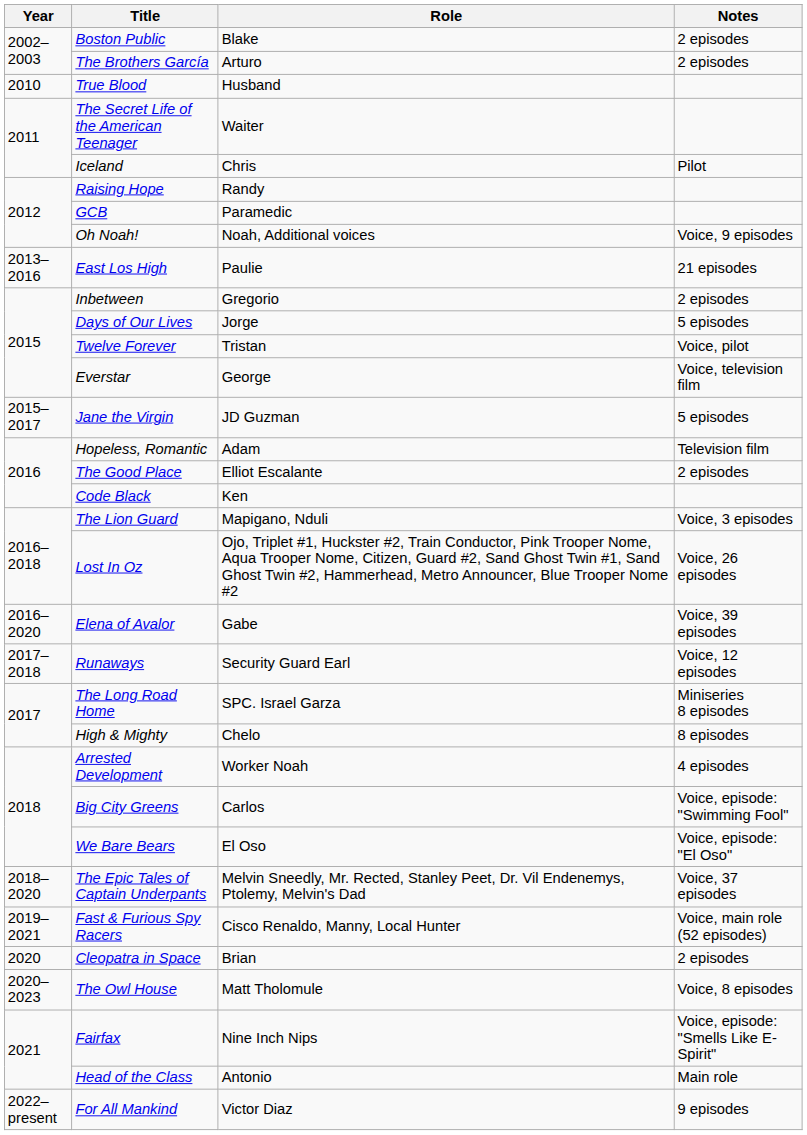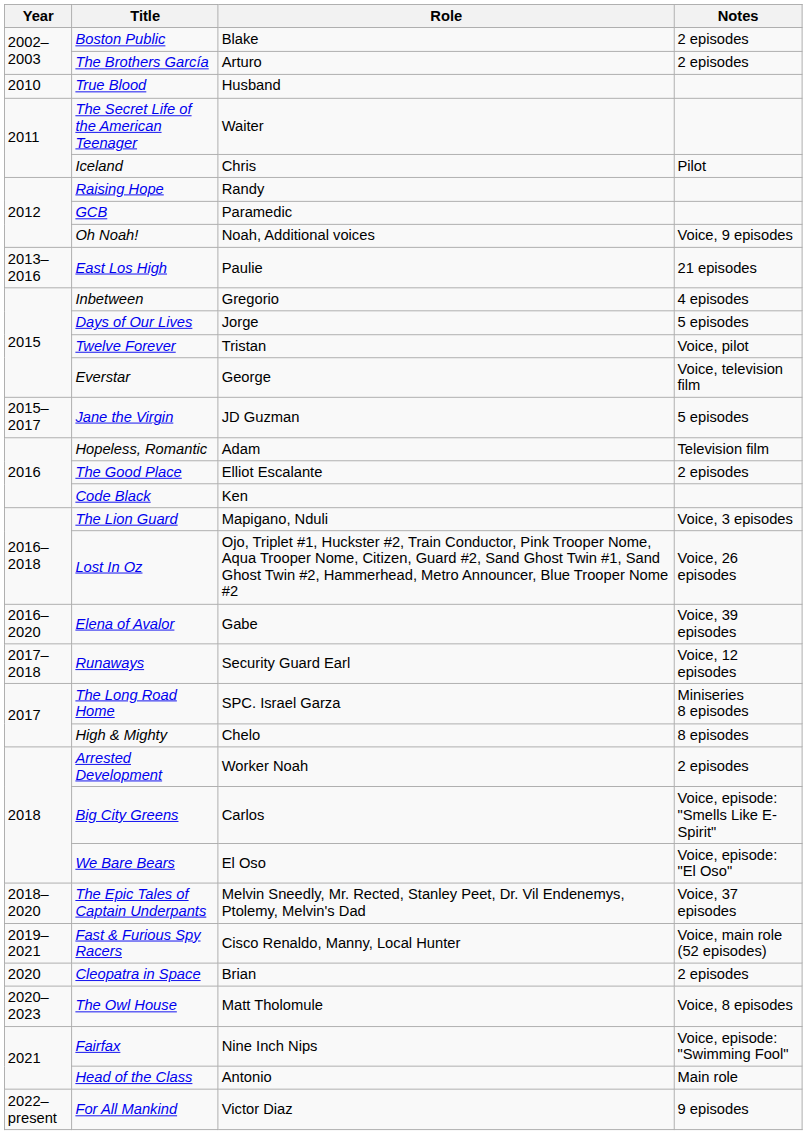Inbetween | Notes: 2 episodes -> 4 episodes
Arrested Development | Notes: 4 episodes -> 2 episodes
Big City Greens | Notes: Voice, episode: "Swimming Fool" -> Voice, episode: "Smells Like E-Spirit"
Fairfax | Notes: Voice, episode: "Smells Like E-Spirit" -> Voice, episode: "Swimming Fool"
